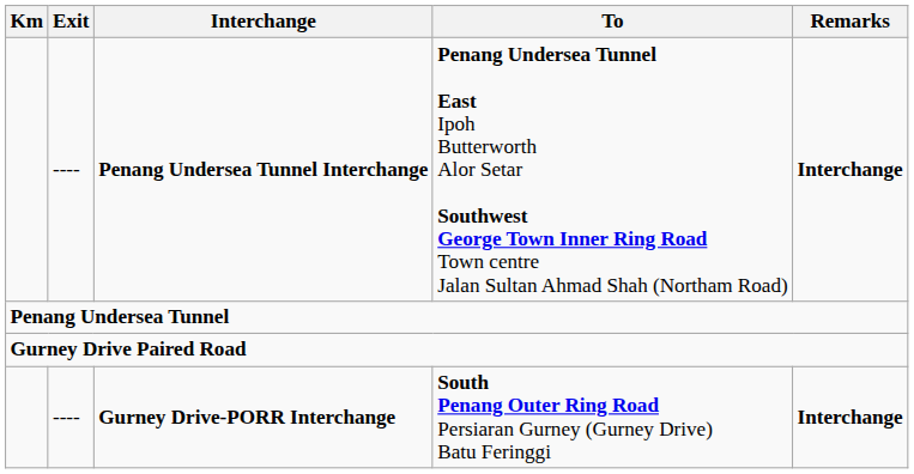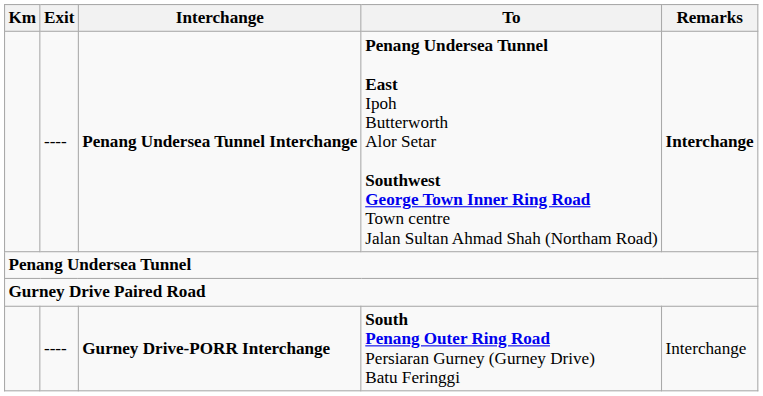Gurney Drive-PORR Interchange | Remarks: bold -> normal
